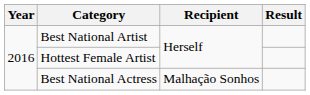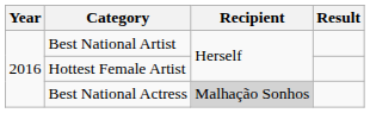Best National Actress | Recipient: no background -> lightgrey background
